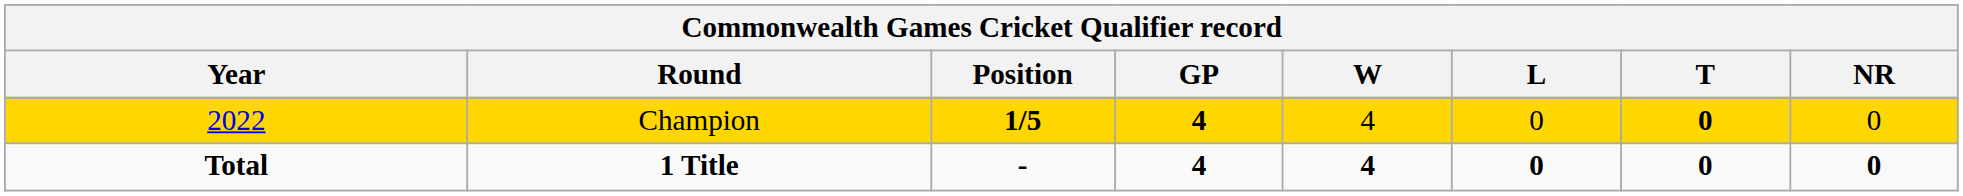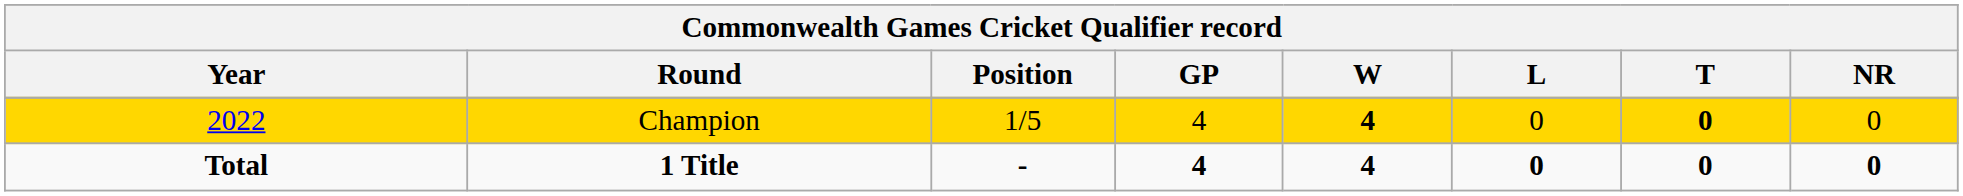2022 | Position: bold -> normal
2022 | GP: bold -> normal
2022 | W: normal -> bold
